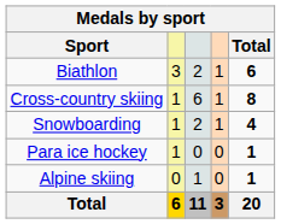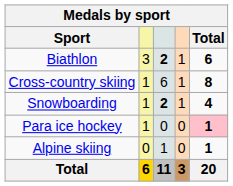Biathlon | column 3: normal -> bold
Snowboarding | column 3: normal -> bold
Para ice hockey | Total: no background -> pink background
